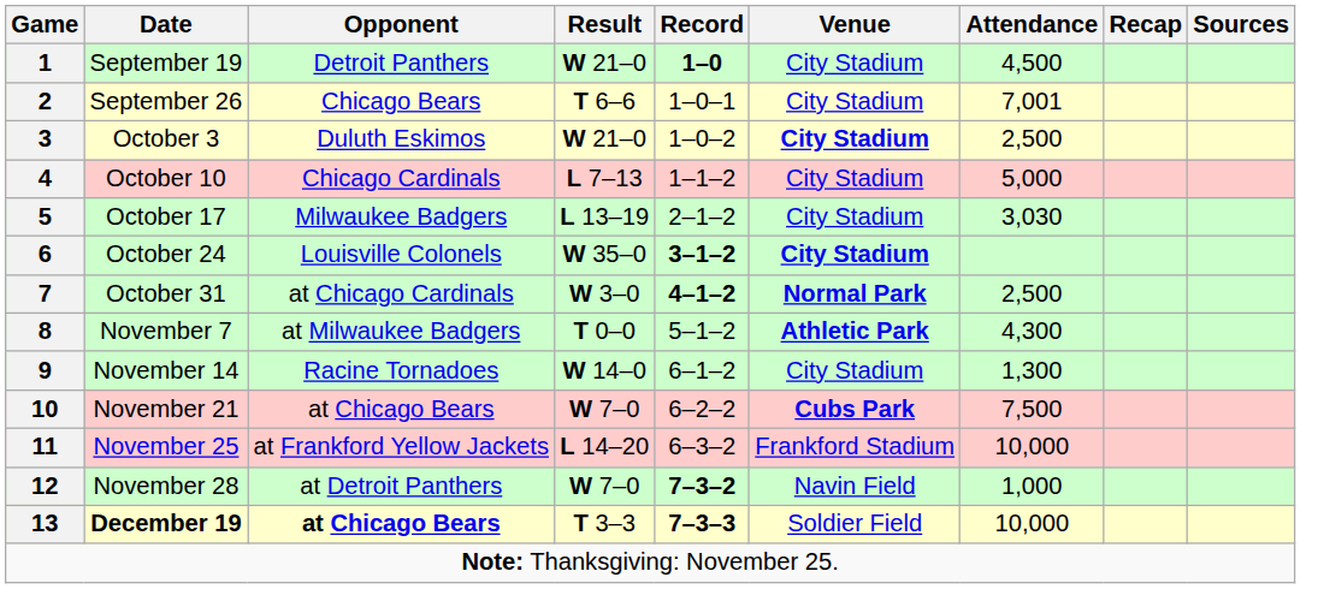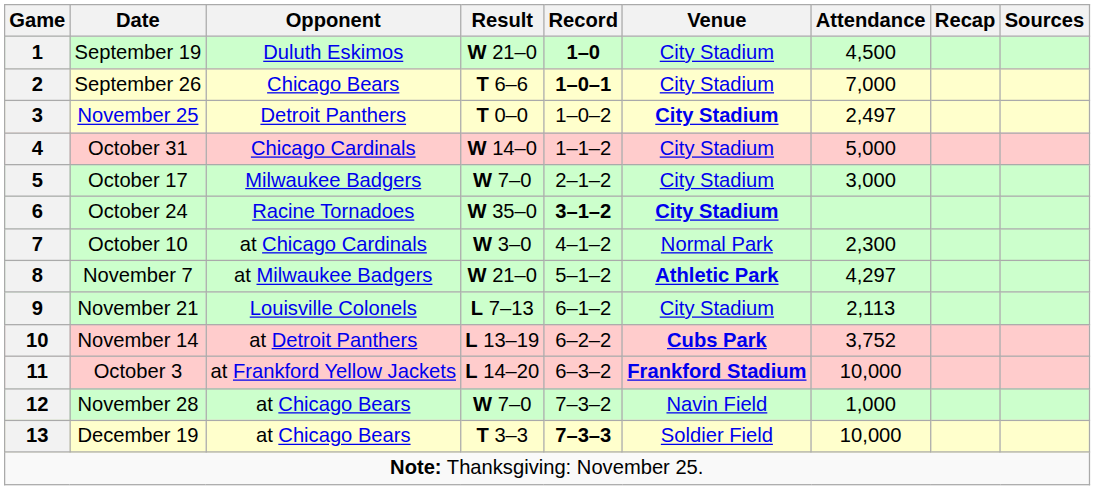1 | Opponent: Detroit Panthers -> Duluth Eskimos
2 | Record: normal -> bold
2 | Attendance: 7,001 -> 7,000
3 | Date: October 3 -> November 25
3 | Opponent: Duluth Eskimos -> Detroit Panthers
3 | Result: W 21–0 -> T 0–0
3 | Attendance: 2,500 -> 2,497
4 | Date: October 10 -> October 31
4 | Result: L 7–13 -> W 14–0
5 | Result: L 13–19 -> W 7–0
5 | Attendance: 3,030 -> 3,000
6 | Opponent: Louisville Colonels -> Racine Tornadoes
7 | Date: October 31 -> October 10
7 | Record: bold -> normal
7 | Venue: bold -> normal
7 | Attendance: 2,500 -> 2,300
8 | Result: T 0–0 -> W 21–0
8 | Attendance: 4,300 -> 4,297
9 | Date: November 14 -> November 21
9 | Opponent: Racine Tornadoes -> Louisville Colonels
9 | Result: W 14–0 -> L 7–13
9 | Attendance: 1,300 -> 2,113
10 | Date: November 21 -> November 14
10 | Opponent: at Chicago Bears -> at Detroit Panthers
10 | Result: W 7–0 -> L 13–19
10 | Attendance: 7,500 -> 3,752
11 | Date: November 25 -> October 3
11 | Venue: normal -> bold
12 | Opponent: at Detroit Panthers -> at Chicago Bears
12 | Record: bold -> normal
13 | Date: bold -> normal
13 | Opponent: bold -> normal
